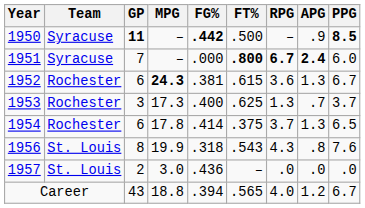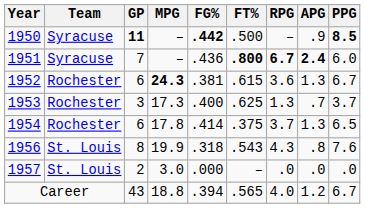1951 | FG%: .000 -> .436
1957 | FG%: .436 -> .000
